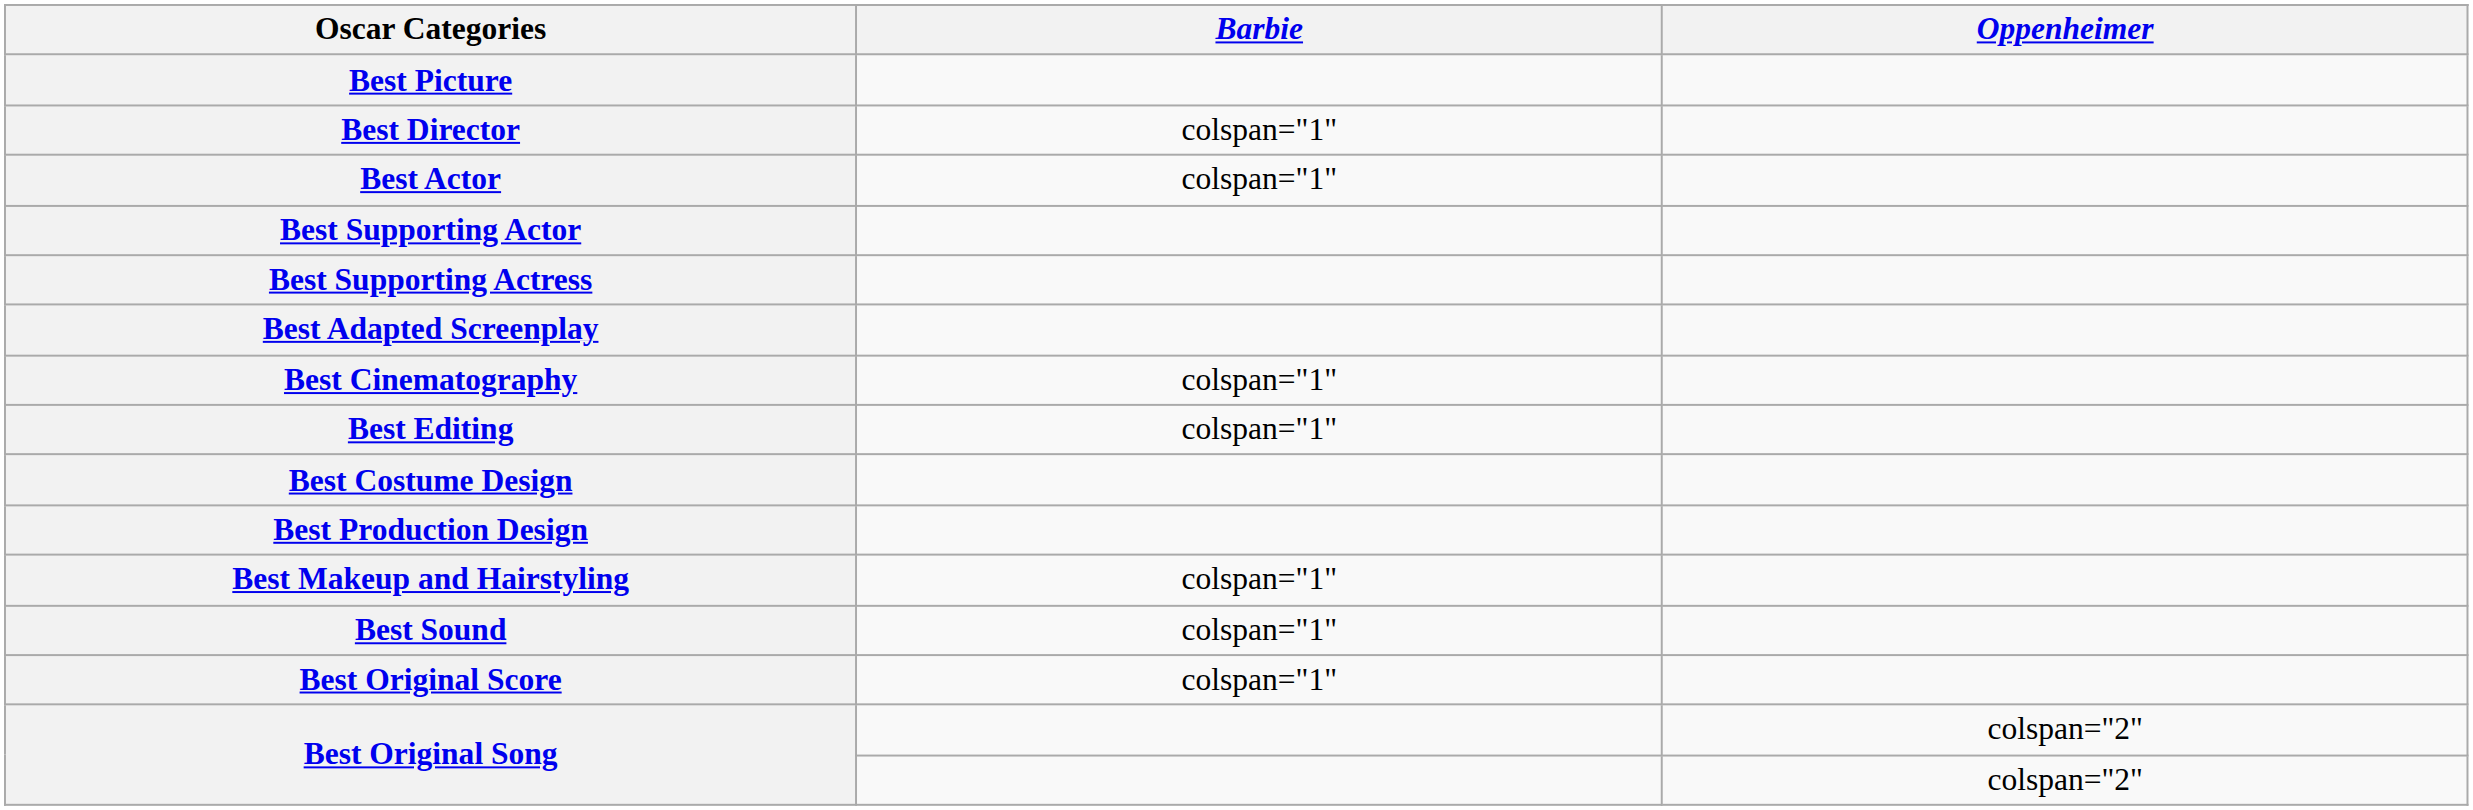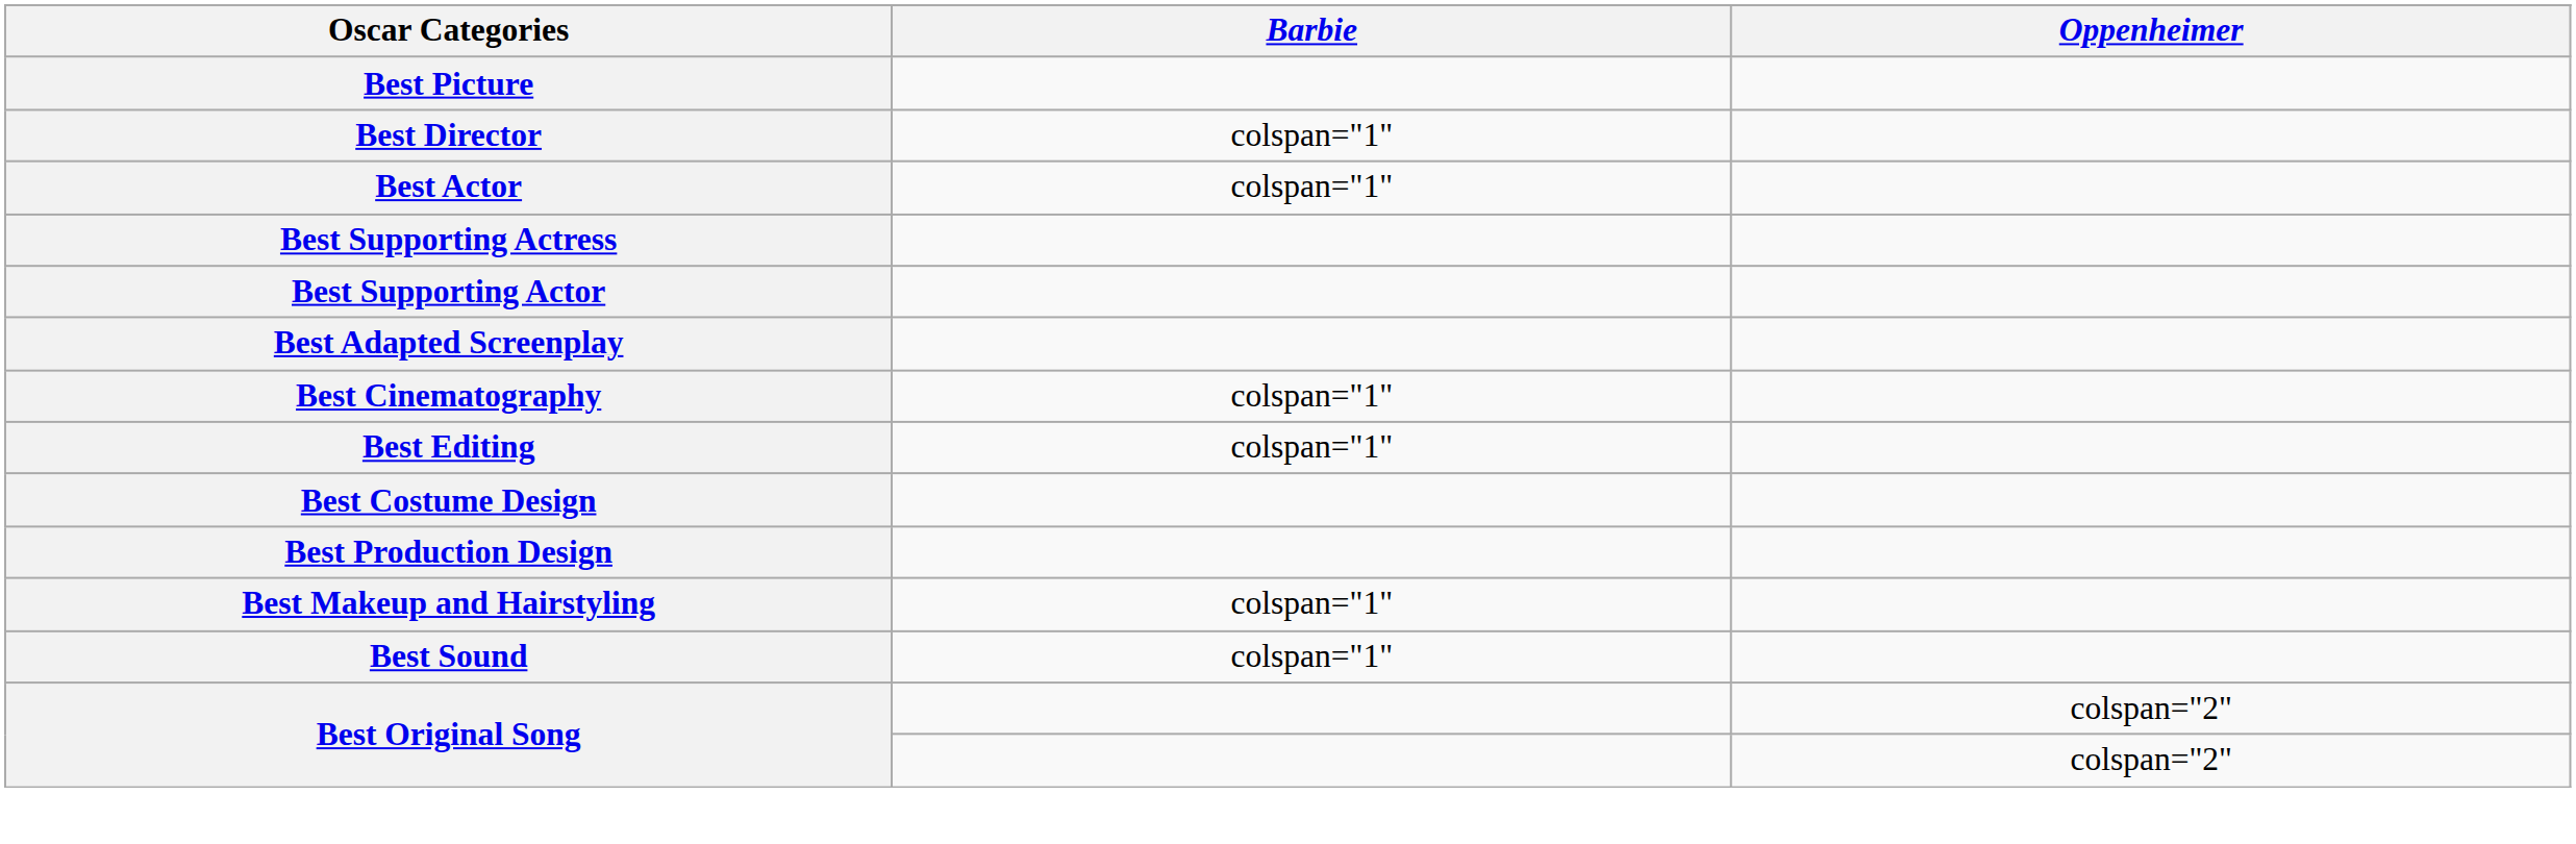rows swapped: Best Supporting Actor <-> Best Supporting Actress
- row: Best Original Score | colspan="1"
